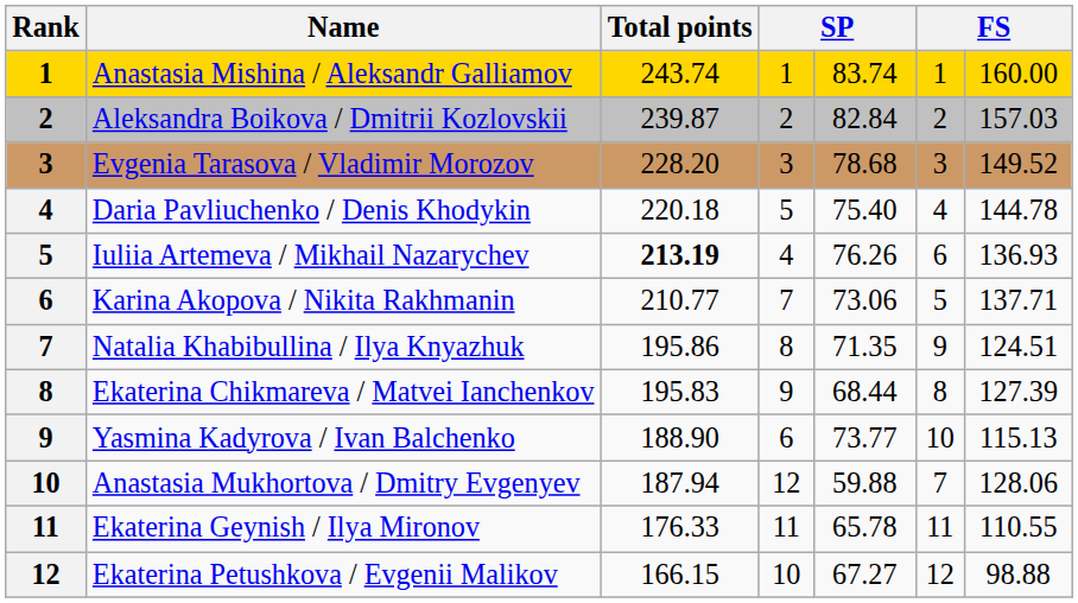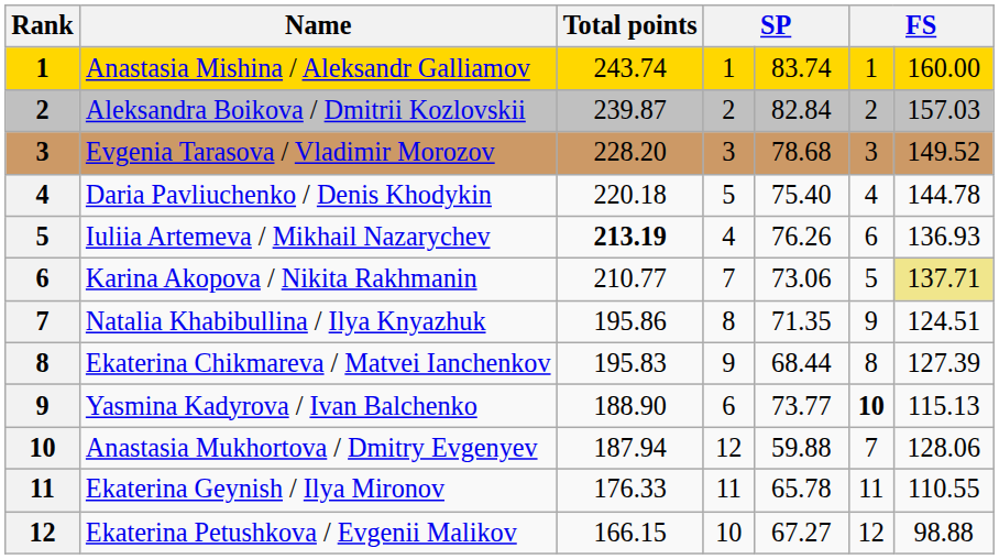Karina Akopova / Nikita Rakhmanin | column 7: no background -> khaki background
Yasmina Kadyrova / Ivan Balchenko | column 6: normal -> bold
